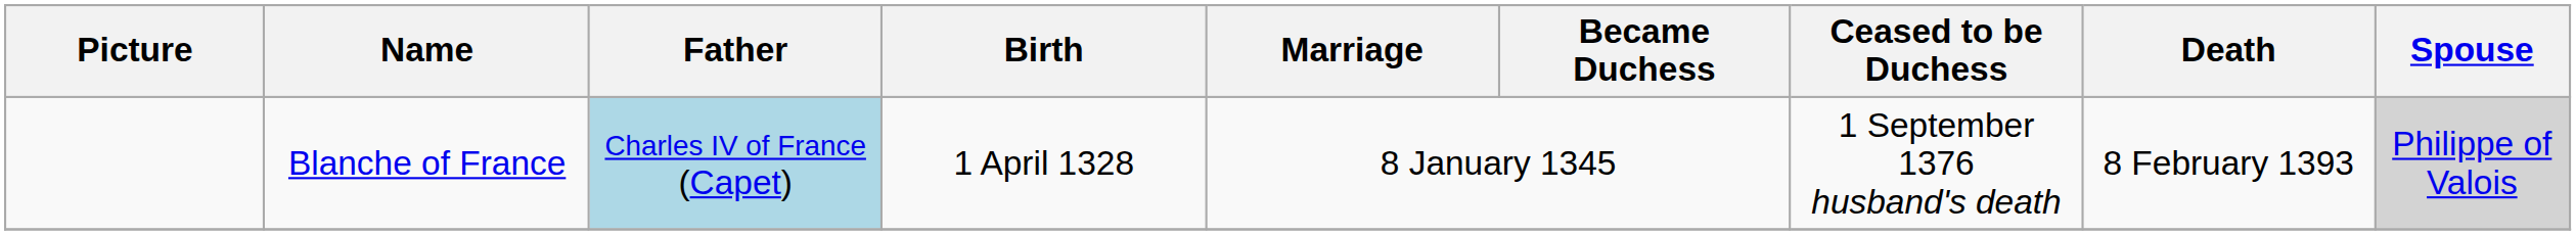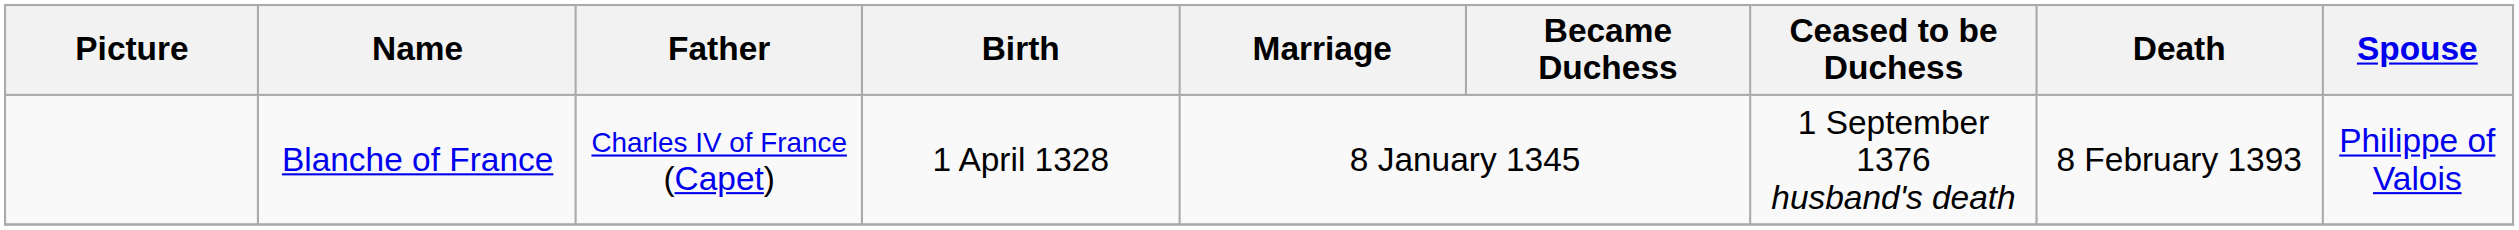Blanche of France | Father: lightblue background -> no background
Blanche of France | Spouse: lightgrey background -> no background
